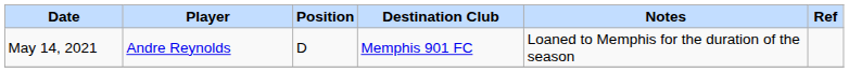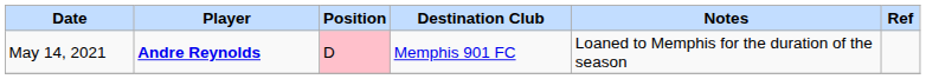May 14, 2021 | Player: normal -> bold
May 14, 2021 | Position: no background -> pink background
